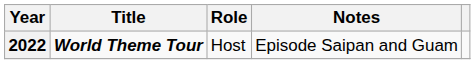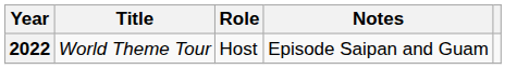2022 | Title: bold -> normal
